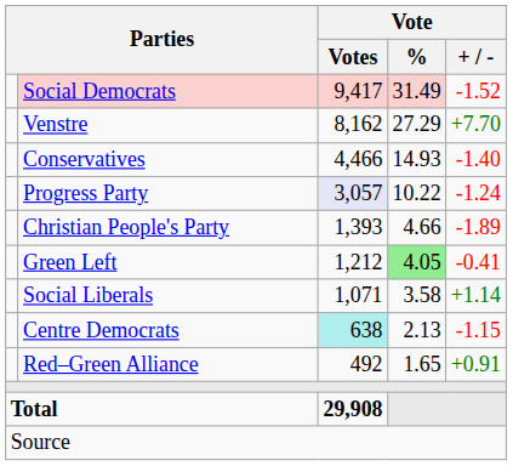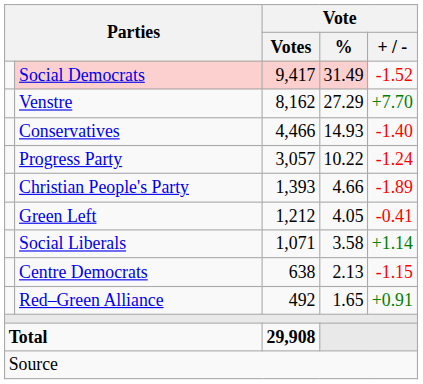Progress Party | Vote / Votes: lavender background -> no background
Green Left | Vote / %: lightgreen background -> no background
Centre Democrats | Vote / Votes: paleturquoise background -> no background
